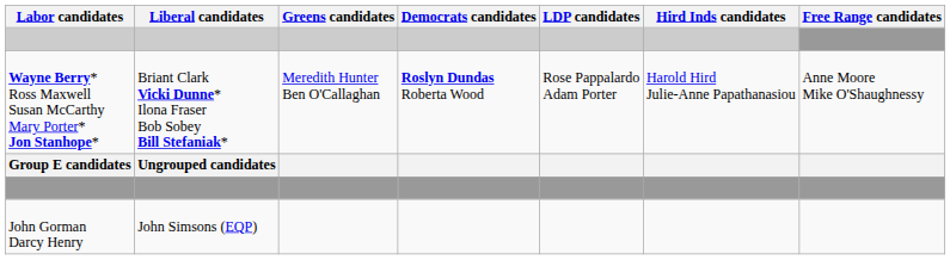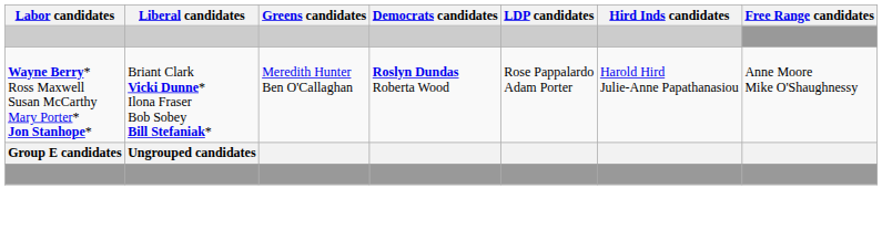- row: John Gorman Darcy Henry | John Simsons (EQP)
